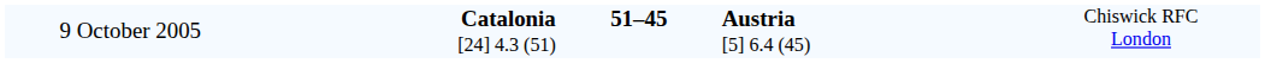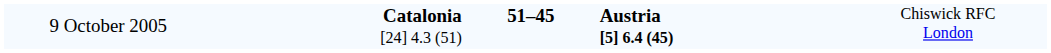[24] 4.3 (51) | column 4: normal -> bold
